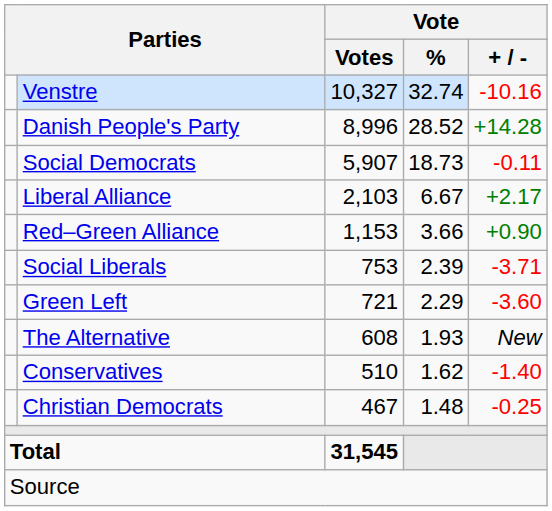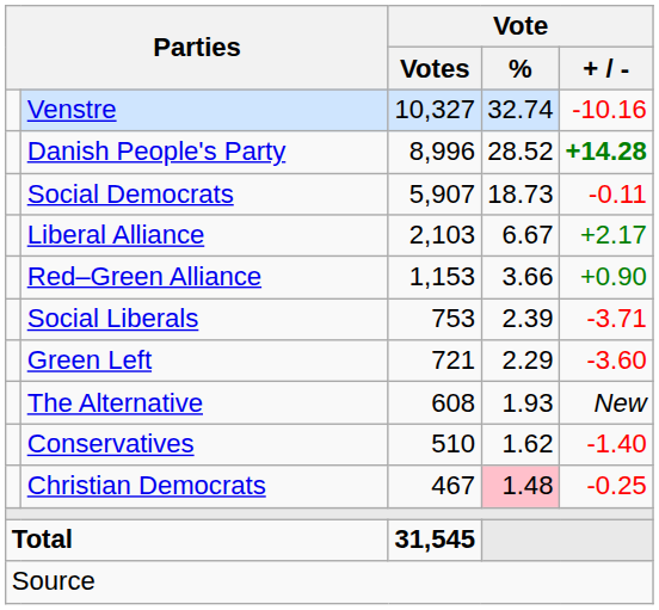Danish People's Party | Vote / + / -: normal -> bold
Christian Democrats | Vote / %: no background -> pink background
